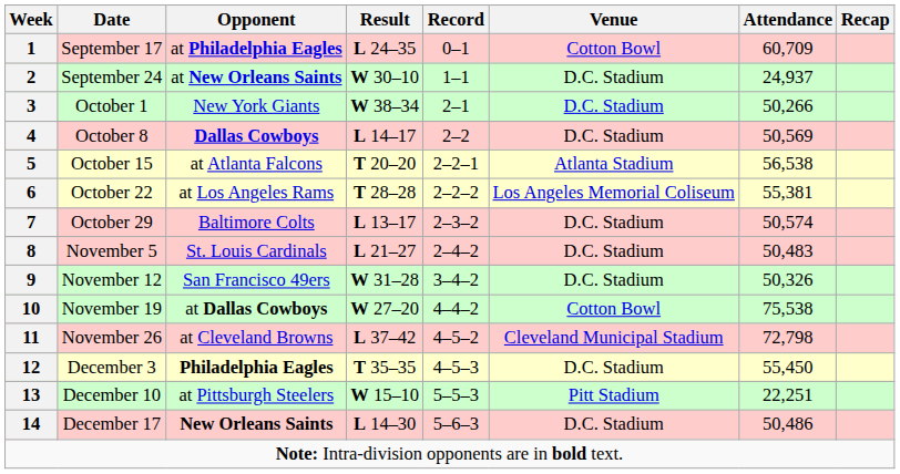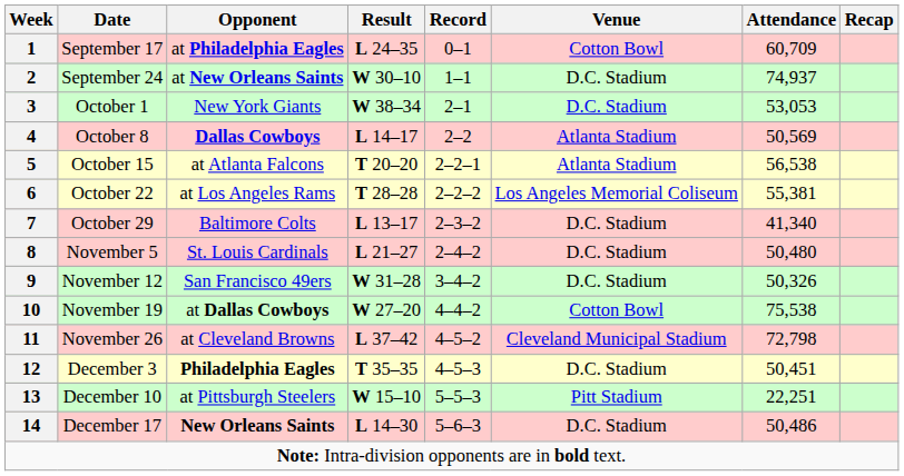2 | Attendance: 24,937 -> 74,937
3 | Attendance: 50,266 -> 53,053
4 | Venue: D.C. Stadium -> Atlanta Stadium
7 | Attendance: 50,574 -> 41,340
8 | Attendance: 50,483 -> 50,480
12 | Attendance: 55,450 -> 50,451
